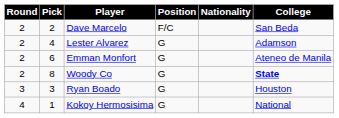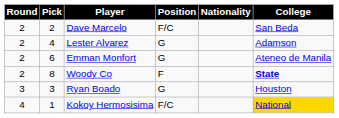Woody Co | Position: G -> F
Kokoy Hermosisima | Position: G -> F/C
Kokoy Hermosisima | College: no background -> gold background
